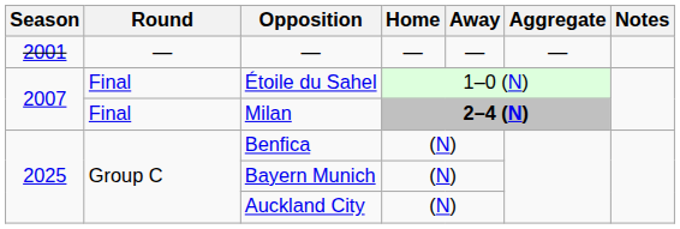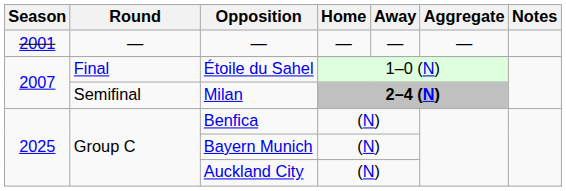Milan | Round: Final -> Semifinal
